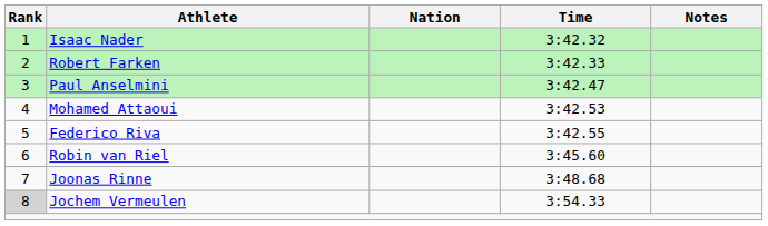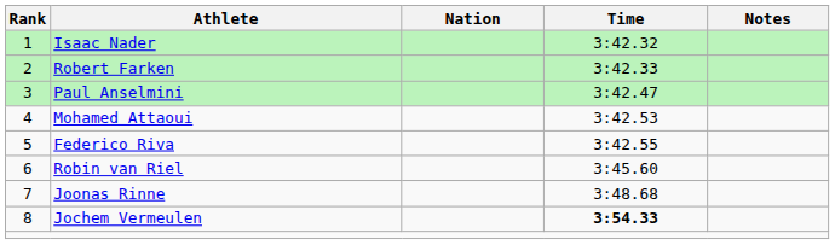Jochem Vermeulen | Rank: lightgrey background -> no background
Jochem Vermeulen | Time: normal -> bold
